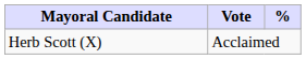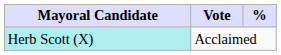Herb Scott (X) | Mayoral Candidate: no background -> paleturquoise background
